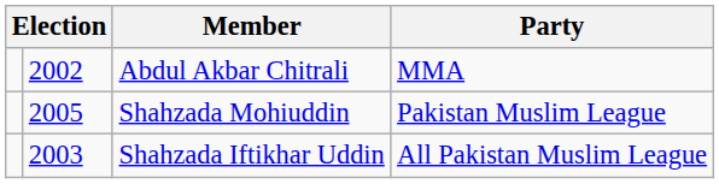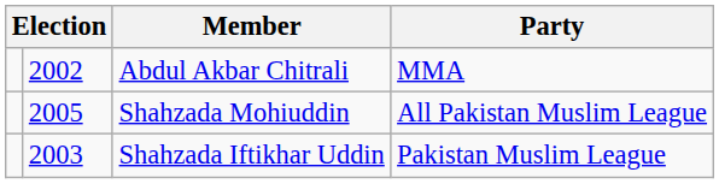Shahzada Mohiuddin | Party: Pakistan Muslim League -> All Pakistan Muslim League
Shahzada Iftikhar Uddin | Party: All Pakistan Muslim League -> Pakistan Muslim League
